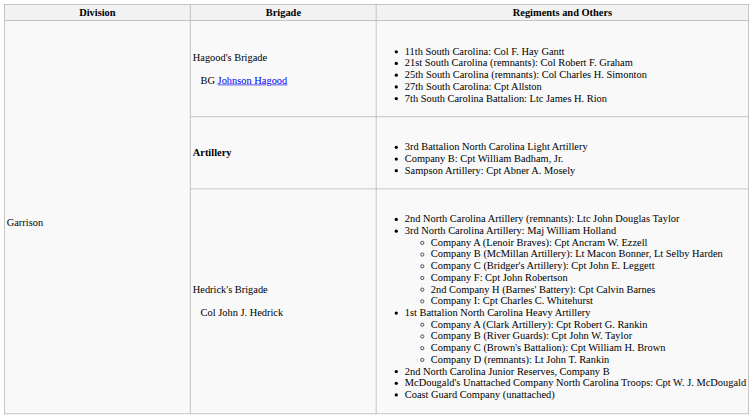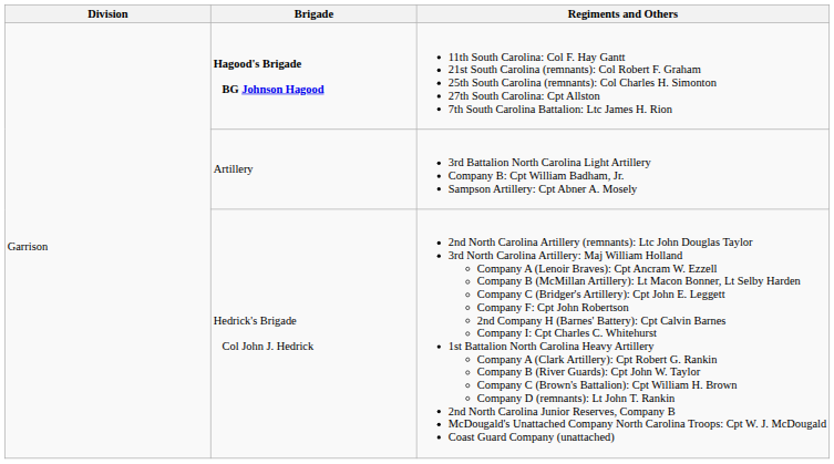Hagood's Brigade BG Johnson Hagood | Brigade: normal -> bold
Artillery | Brigade: bold -> normal
